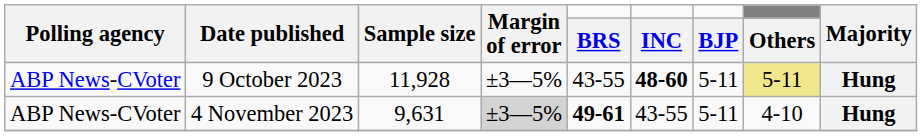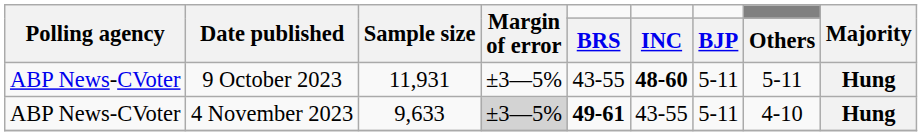9 October 2023 | Sample size: 11,928 -> 11,931
9 October 2023 | Others: khaki background -> no background
4 November 2023 | Sample size: 9,631 -> 9,633
